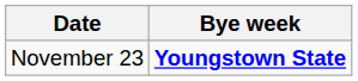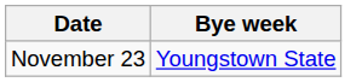November 23 | Bye week: bold -> normal
